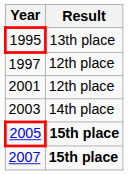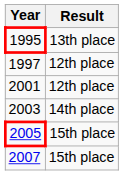2005 | Result: bold -> normal
2007 | Result: bold -> normal
